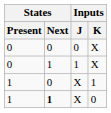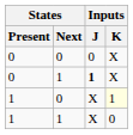row 4 | Inputs / J: normal -> bold
row 5 | Inputs / K: no background -> lightyellow background
row 6 | States / Next: bold -> normal
